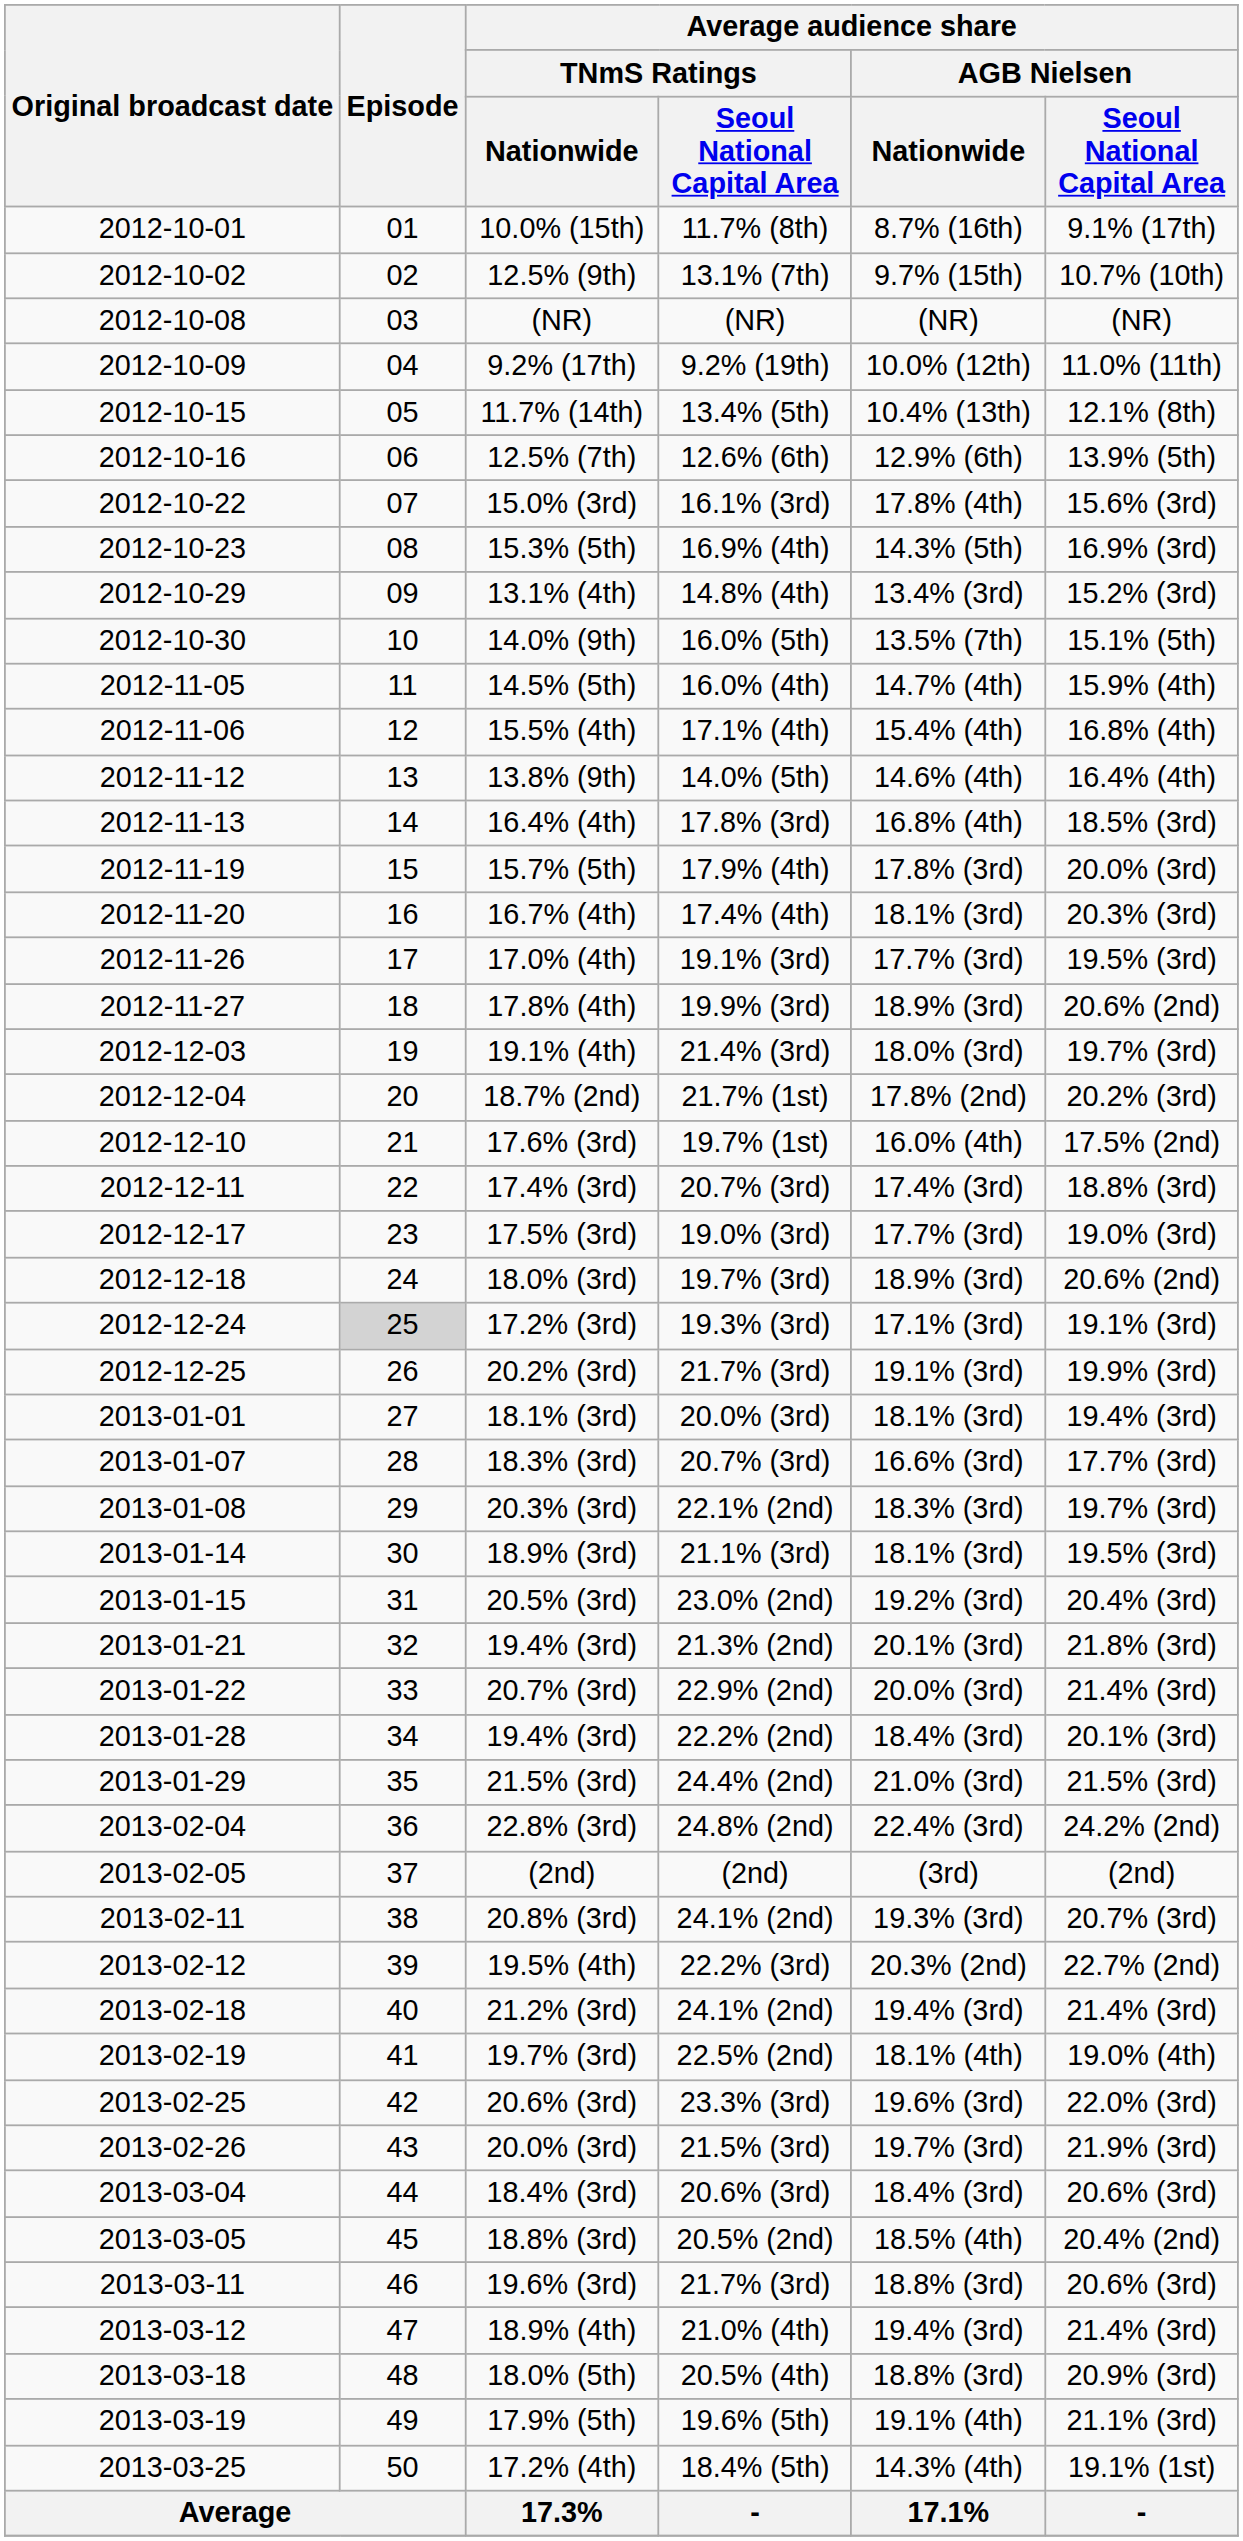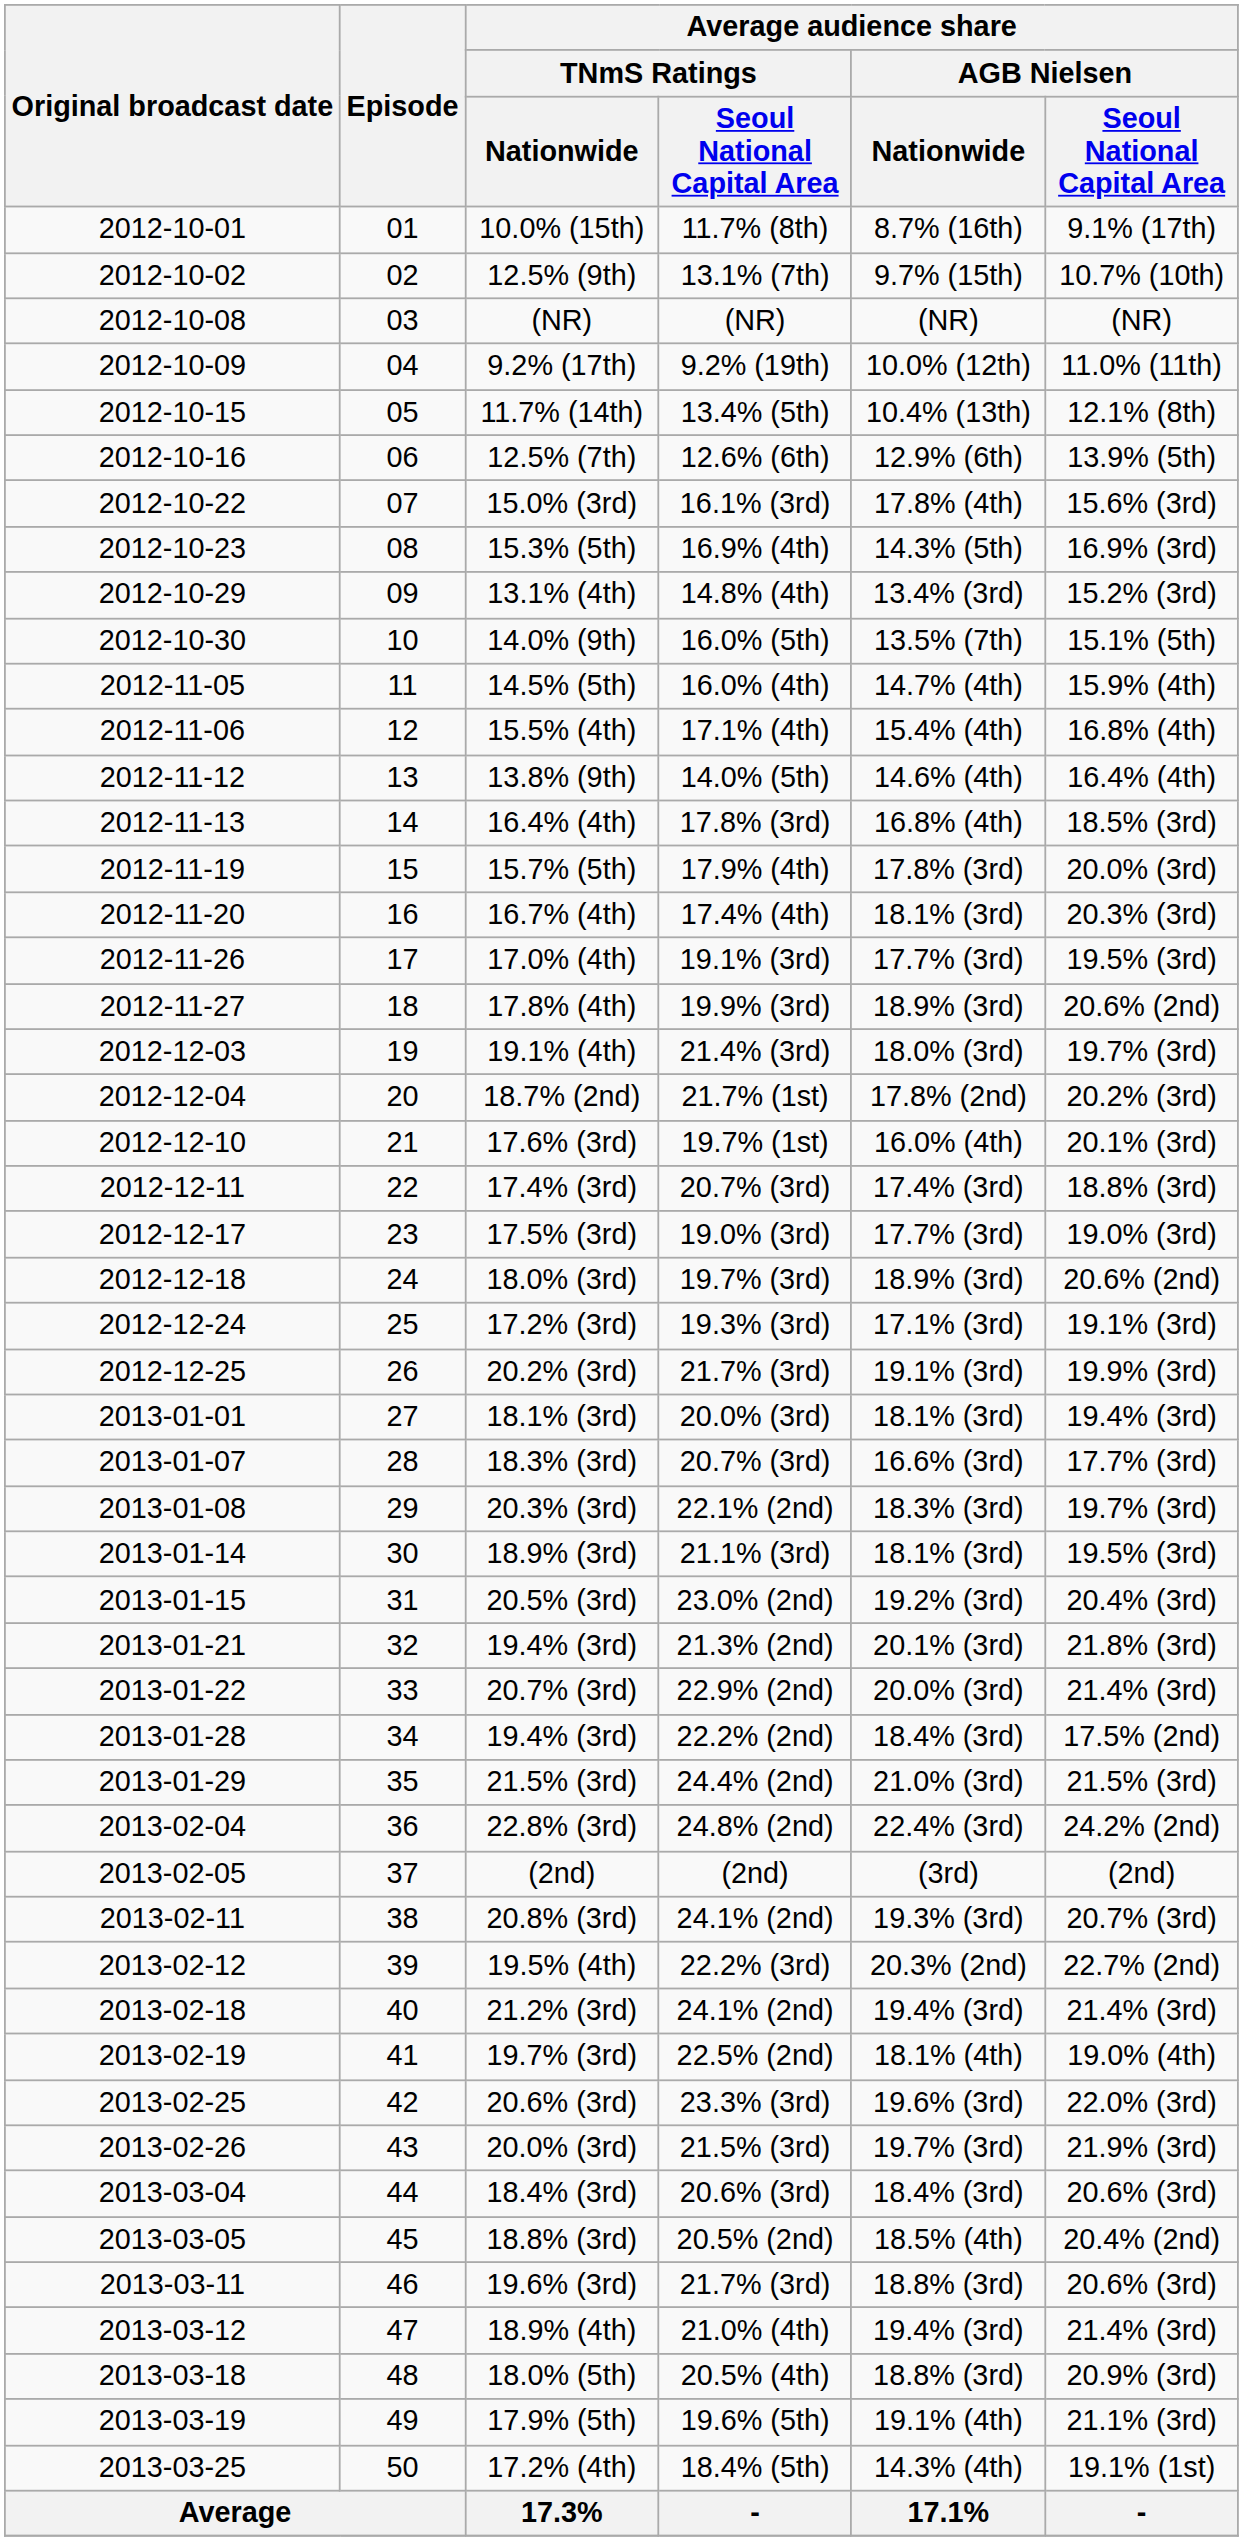17.6% (3rd) | column 6: 17.5% (2nd) -> 20.1% (3rd)
17.2% (3rd) | Episode: lightgrey background -> no background
19.4% (3rd) / 22.2% (2nd) | column 6: 20.1% (3rd) -> 17.5% (2nd)
